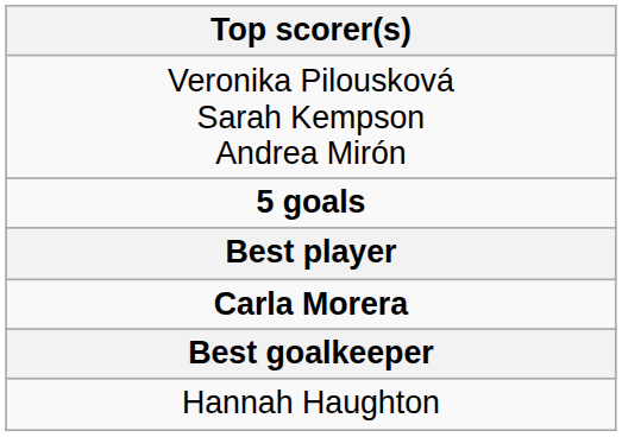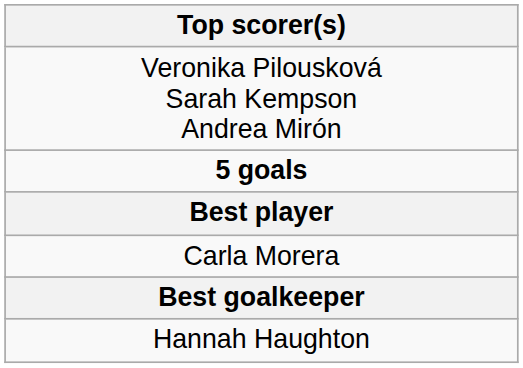row 5 | column 1: bold -> normal
